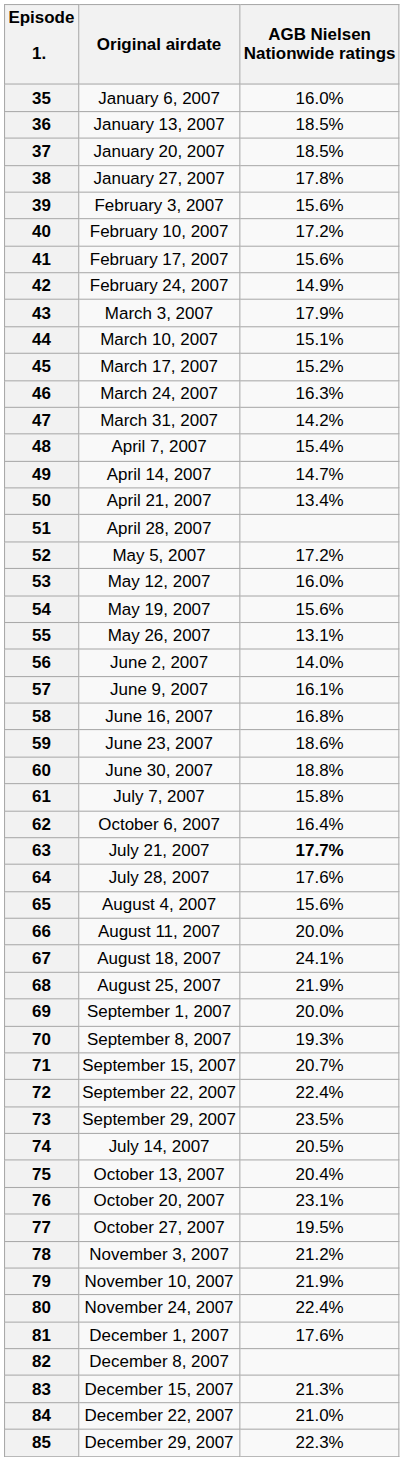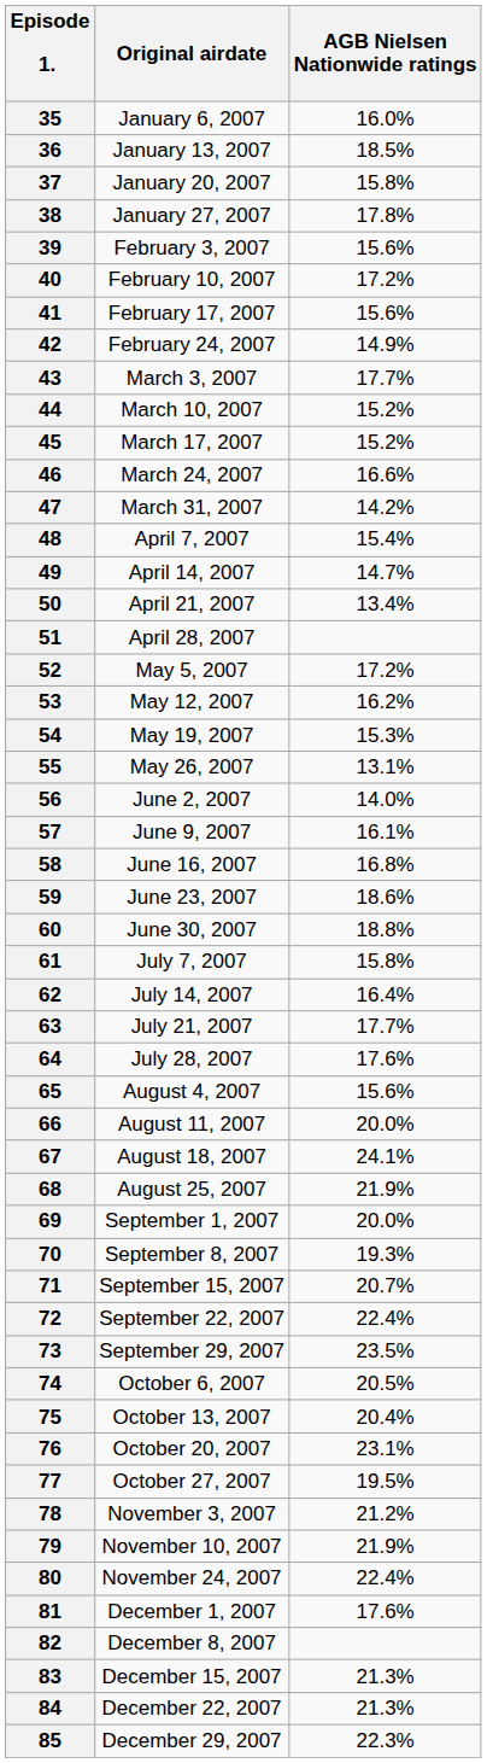37 | AGB Nielsen Nationwide ratings: 18.5% -> 15.8%
43 | AGB Nielsen Nationwide ratings: 17.9% -> 17.7%
44 | AGB Nielsen Nationwide ratings: 15.1% -> 15.2%
46 | AGB Nielsen Nationwide ratings: 16.3% -> 16.6%
53 | AGB Nielsen Nationwide ratings: 16.0% -> 16.2%
54 | AGB Nielsen Nationwide ratings: 15.6% -> 15.3%
62 | Original airdate: October 6, 2007 -> July 14, 2007
63 | AGB Nielsen Nationwide ratings: bold -> normal
74 | Original airdate: July 14, 2007 -> October 6, 2007
84 | AGB Nielsen Nationwide ratings: 21.0% -> 21.3%
